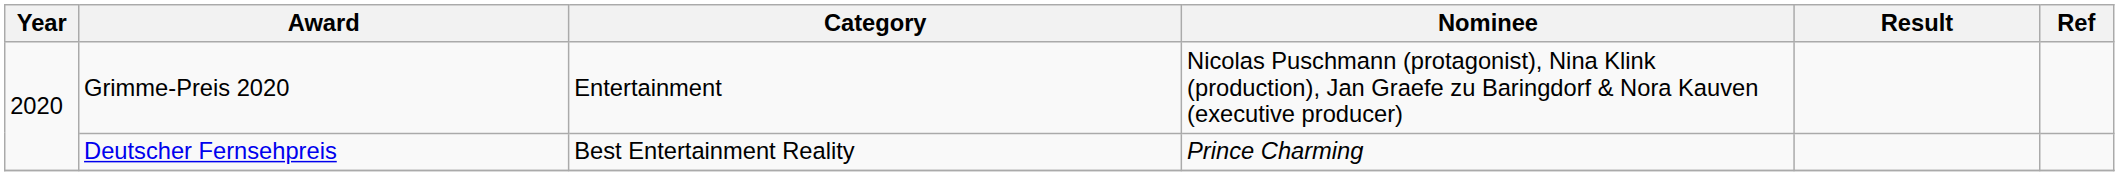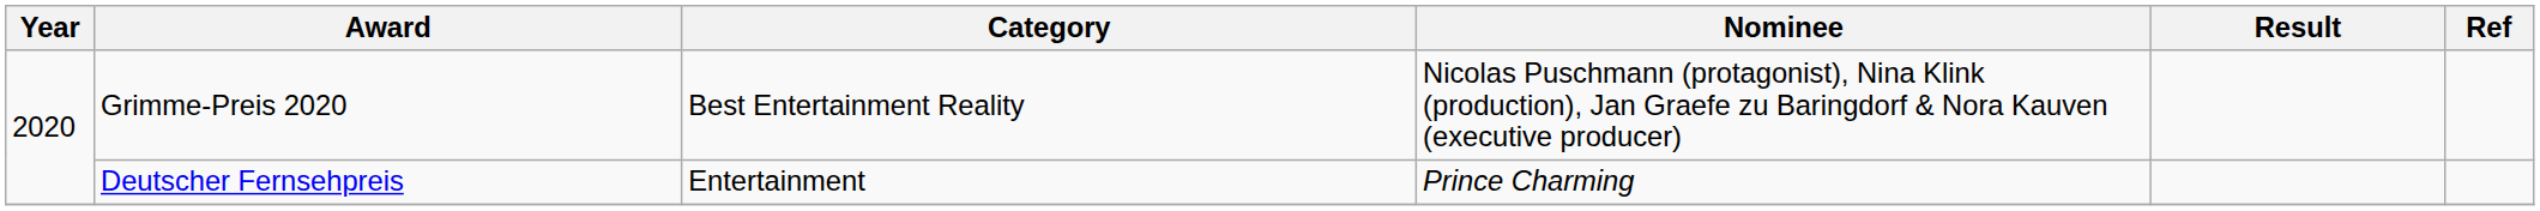Grimme-Preis 2020 | Category: Entertainment -> Best Entertainment Reality
Deutscher Fernsehpreis | Category: Best Entertainment Reality -> Entertainment
